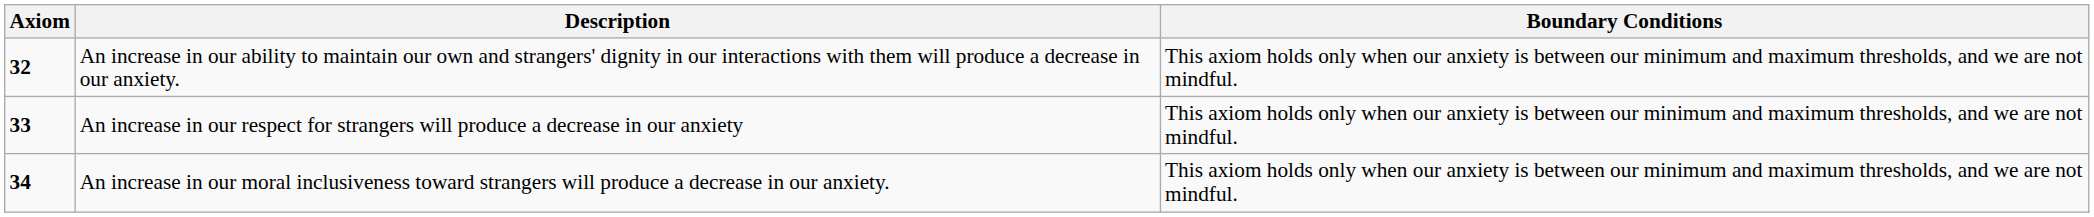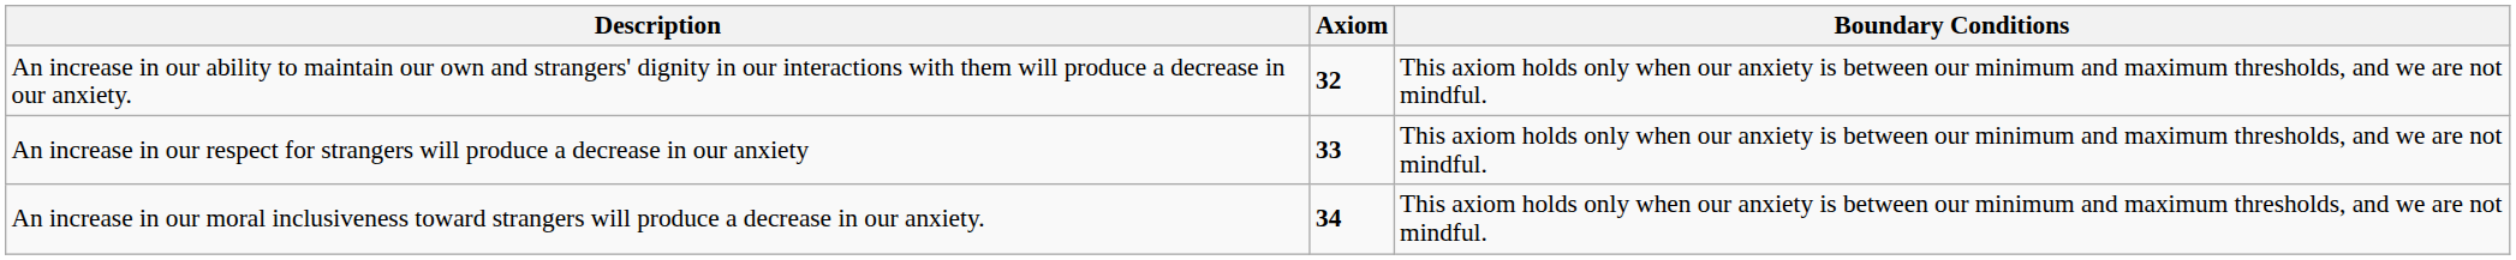columns swapped: Axiom <-> Description
